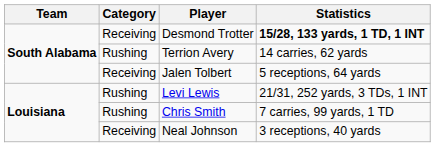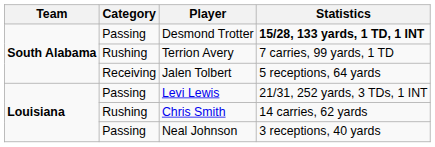Desmond Trotter | Category: Receiving -> Passing
Terrion Avery | Statistics: 14 carries, 62 yards -> 7 carries, 99 yards, 1 TD
Levi Lewis | Category: Rushing -> Passing
Chris Smith | Statistics: 7 carries, 99 yards, 1 TD -> 14 carries, 62 yards
Neal Johnson | Category: Receiving -> Passing
